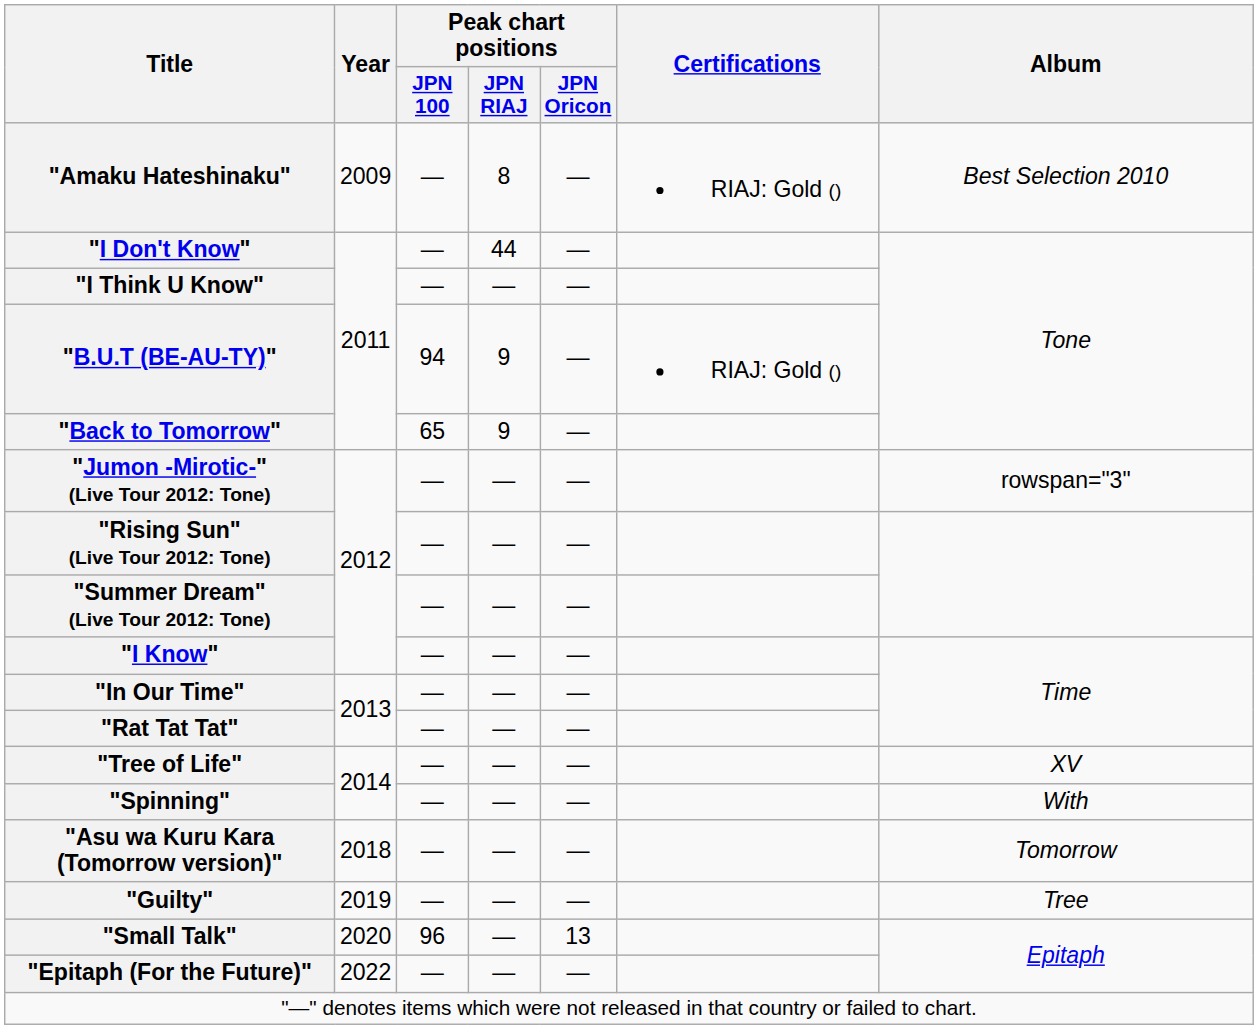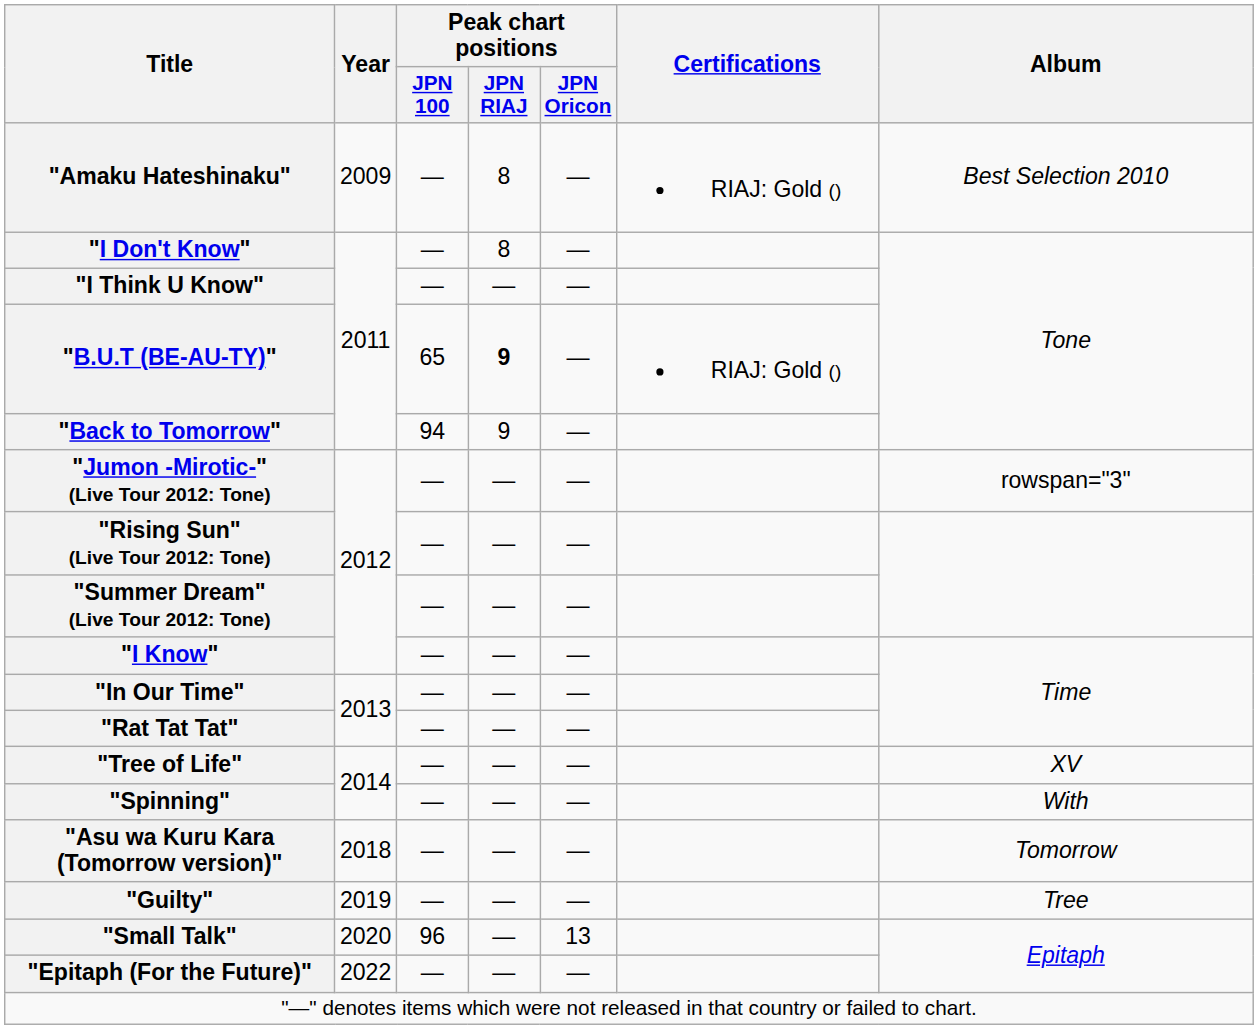"I Don't Know" | Peak chart positions / JPN RIAJ: 44 -> 8
"B.U.T (BE-AU-TY)" | Peak chart positions / JPN 100: 94 -> 65
"B.U.T (BE-AU-TY)" | Peak chart positions / JPN RIAJ: normal -> bold
"Back to Tomorrow" | Peak chart positions / JPN 100: 65 -> 94
